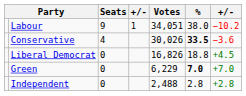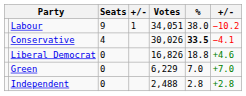Conservative | column 7: −3.6 -> −4.1
Liberal Democrat | column 7: +4.5 -> +4.6
Green | %: bold -> normal
